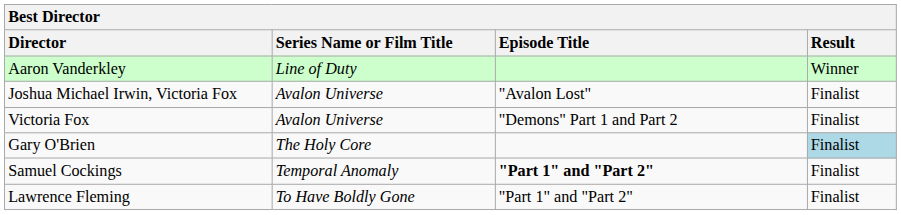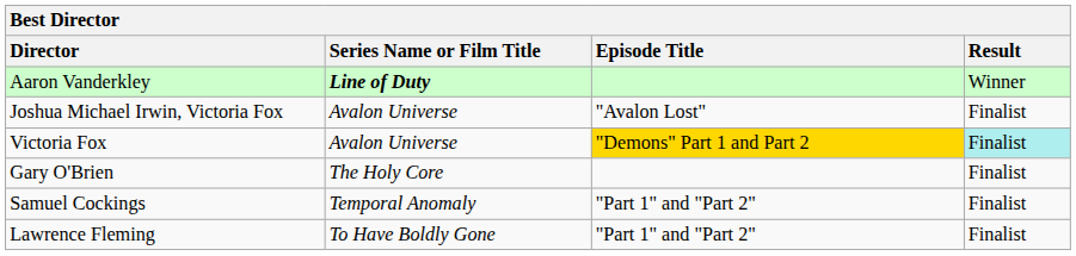Aaron Vanderkley | Series Name or Film Title: normal -> bold
Victoria Fox | Episode Title: no background -> gold background
Victoria Fox | Result: no background -> paleturquoise background
Gary O'Brien | Result: lightblue background -> no background
Samuel Cockings | Episode Title: bold -> normal
